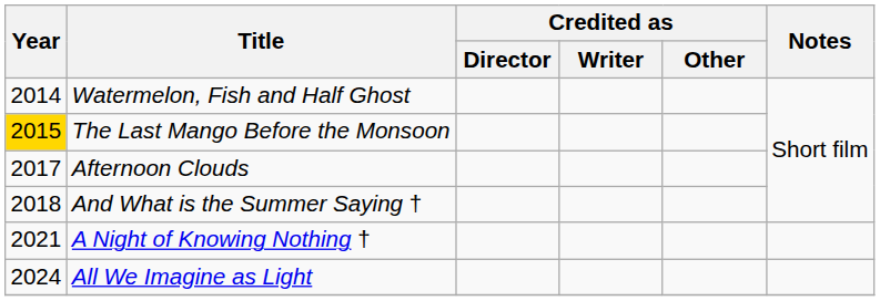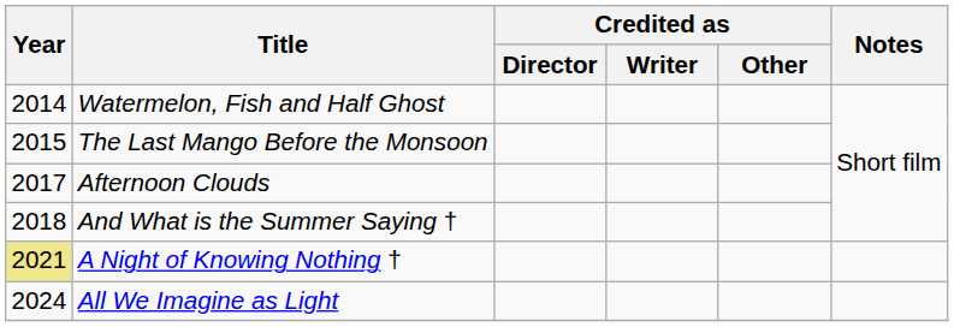The Last Mango Before the Monsoon | Year: gold background -> no background
A Night of Knowing Nothing † | Year: no background -> khaki background
